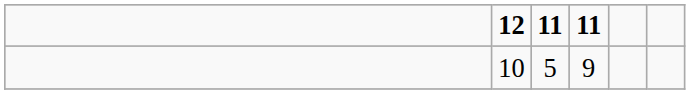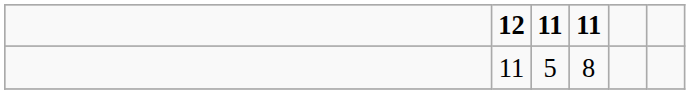row 2 | 12: 10 -> 11
row 2 | column 4: 9 -> 8
